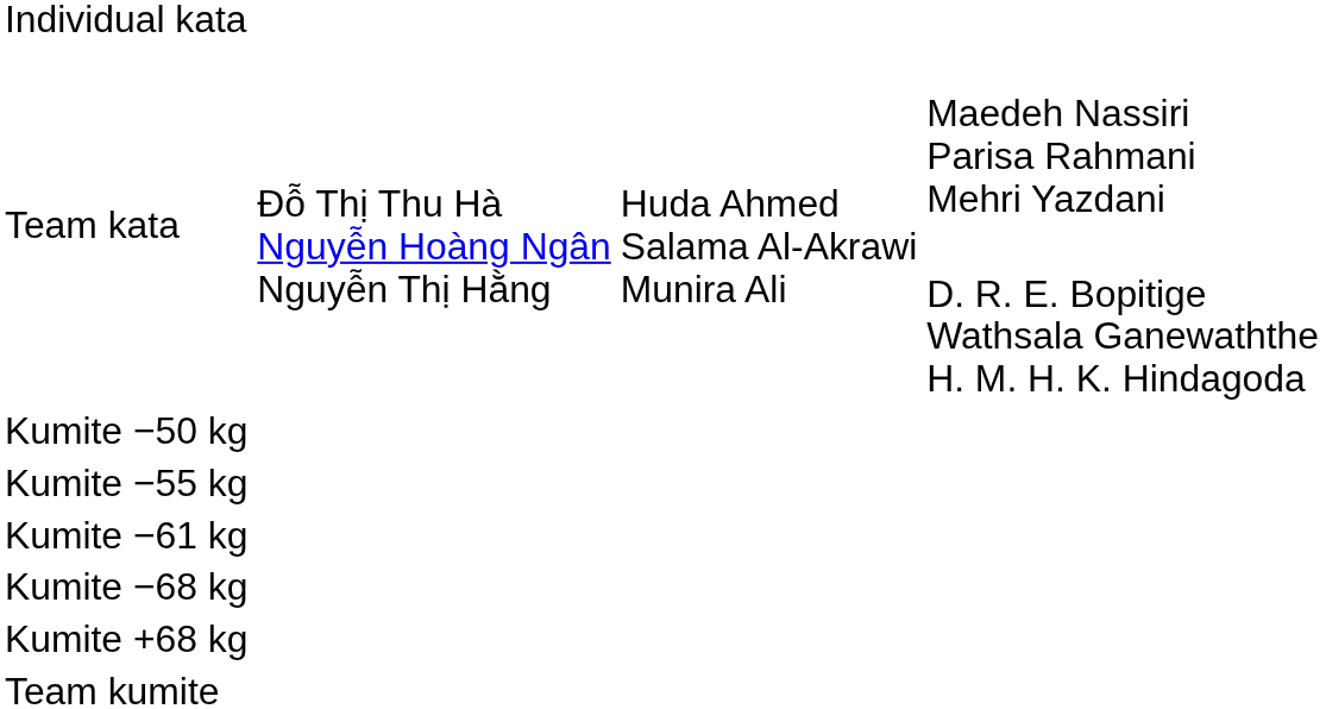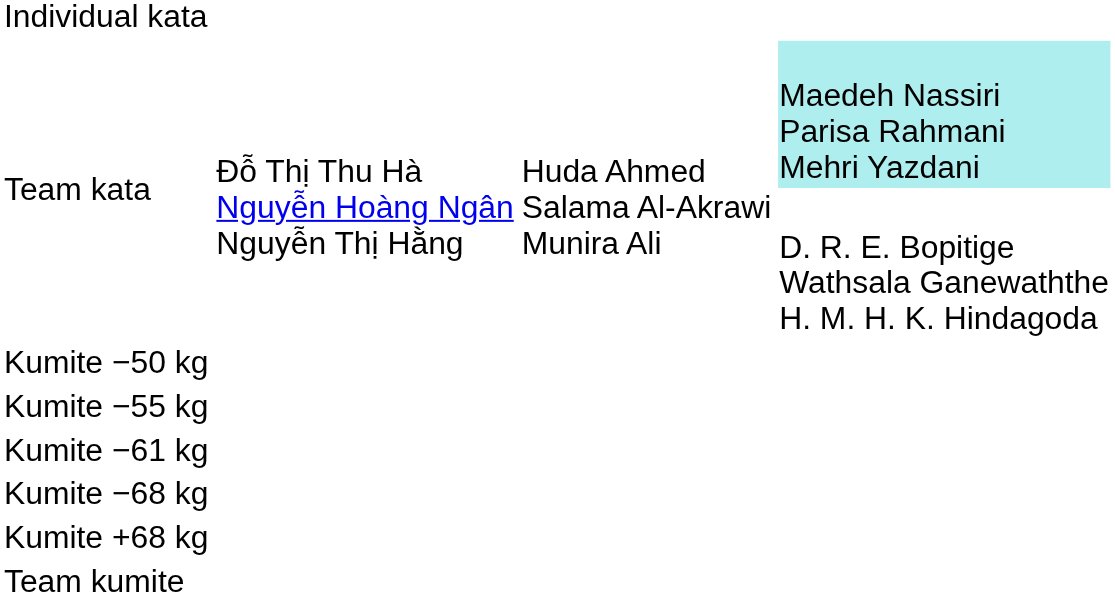Team kata / Maedeh Nassiri Parisa Rahmani Mehri Yazdani | column 4: no background -> paleturquoise background
